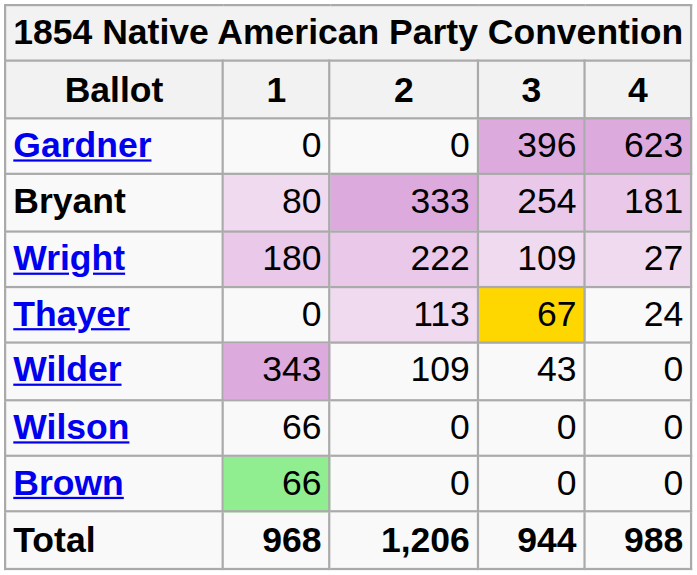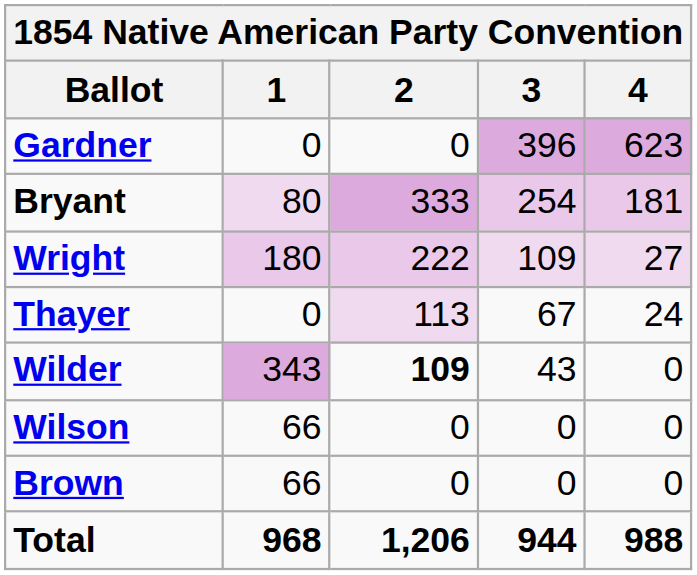Thayer | 3: gold background -> no background
Wilder | 2: normal -> bold
Brown | 1: lightgreen background -> no background
